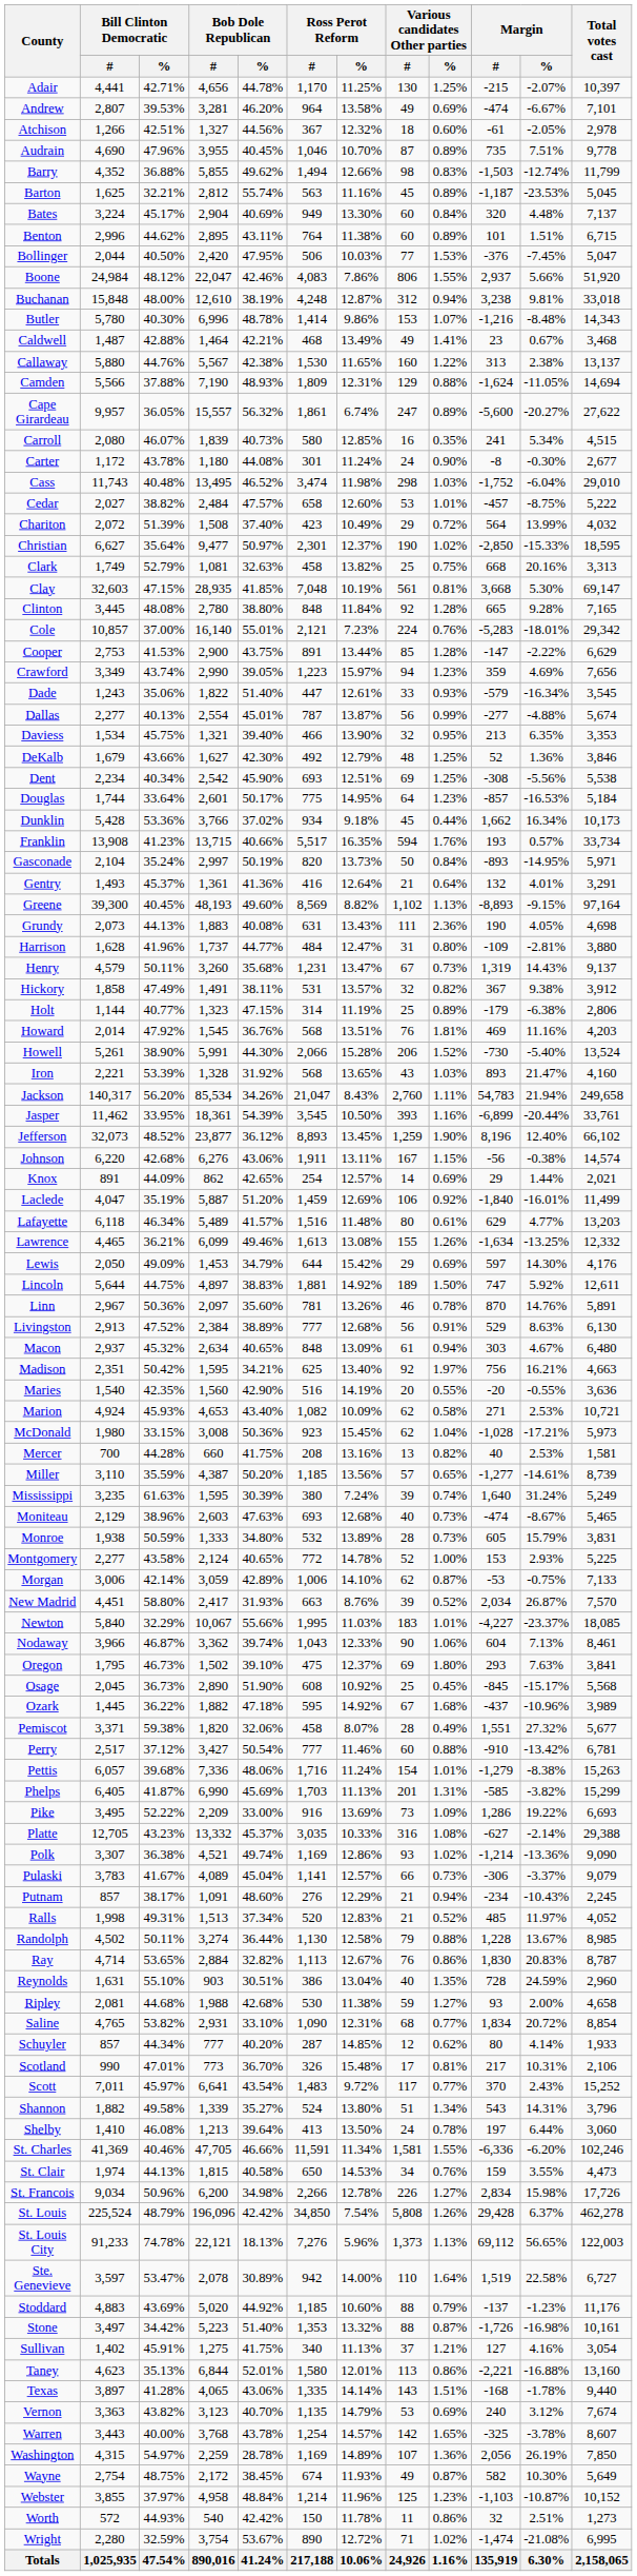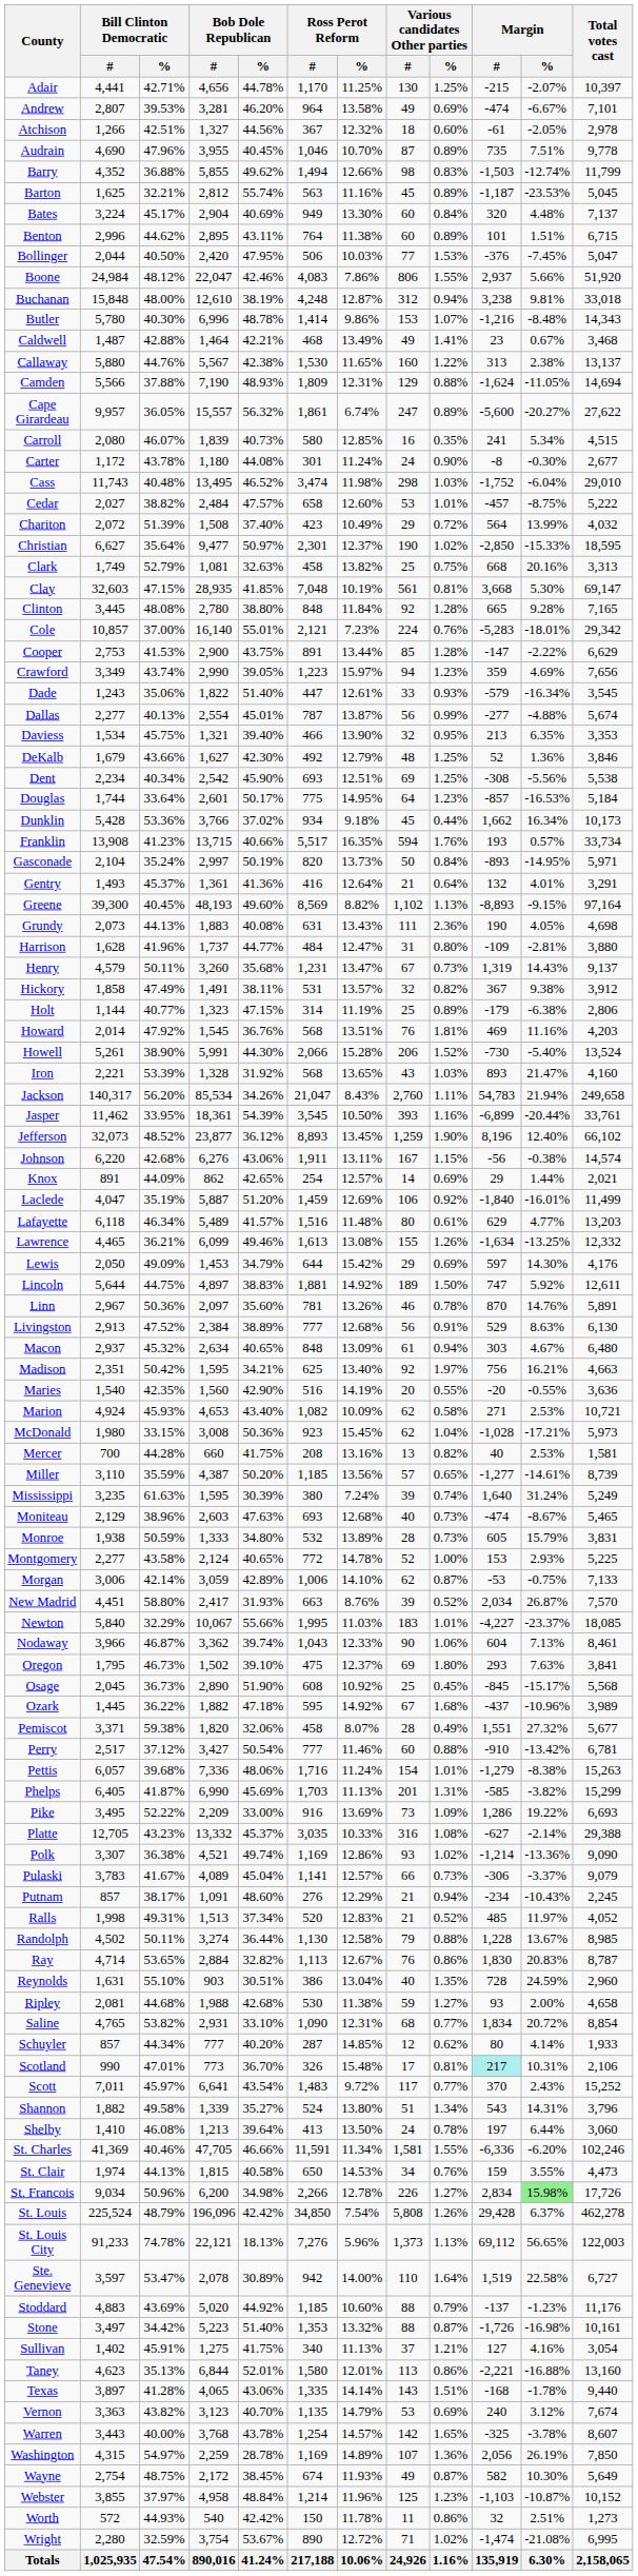Scotland | Margin / #: no background -> paleturquoise background
St. Francois | Margin / %: no background -> lightgreen background
